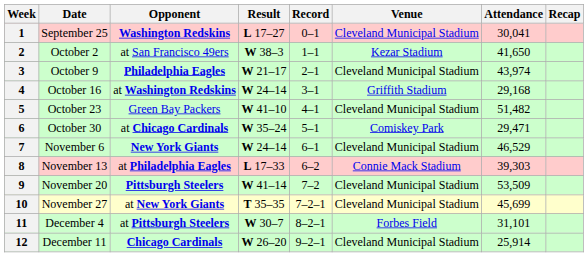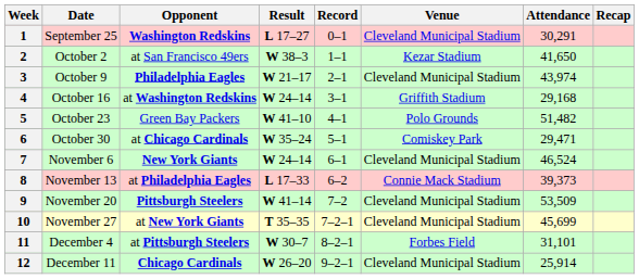1 | Attendance: 30,041 -> 30,291
5 | Venue: Cleveland Municipal Stadium -> Polo Grounds
7 | Attendance: 46,529 -> 46,524
8 | Attendance: 39,303 -> 39,373
